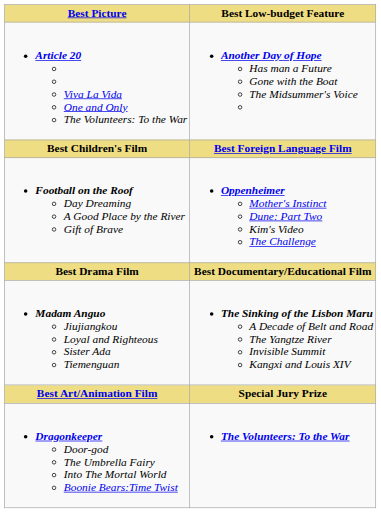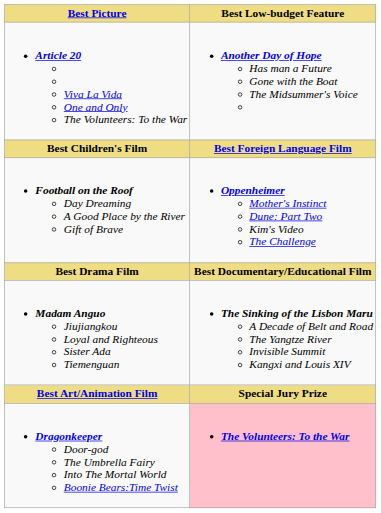row 8 | Best Low-budget Feature: no background -> pink background
